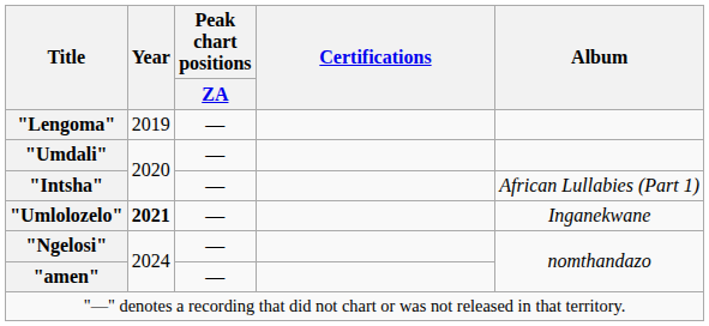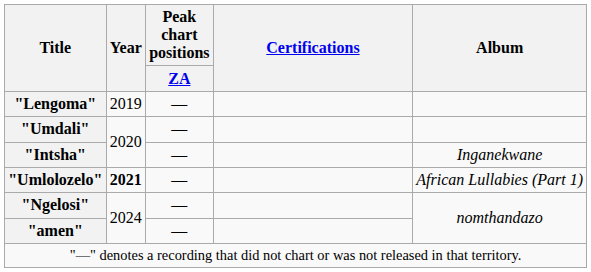"Intsha" | Album: African Lullabies (Part 1) -> Inganekwane
"Umlolozelo" | Album: Inganekwane -> African Lullabies (Part 1)
